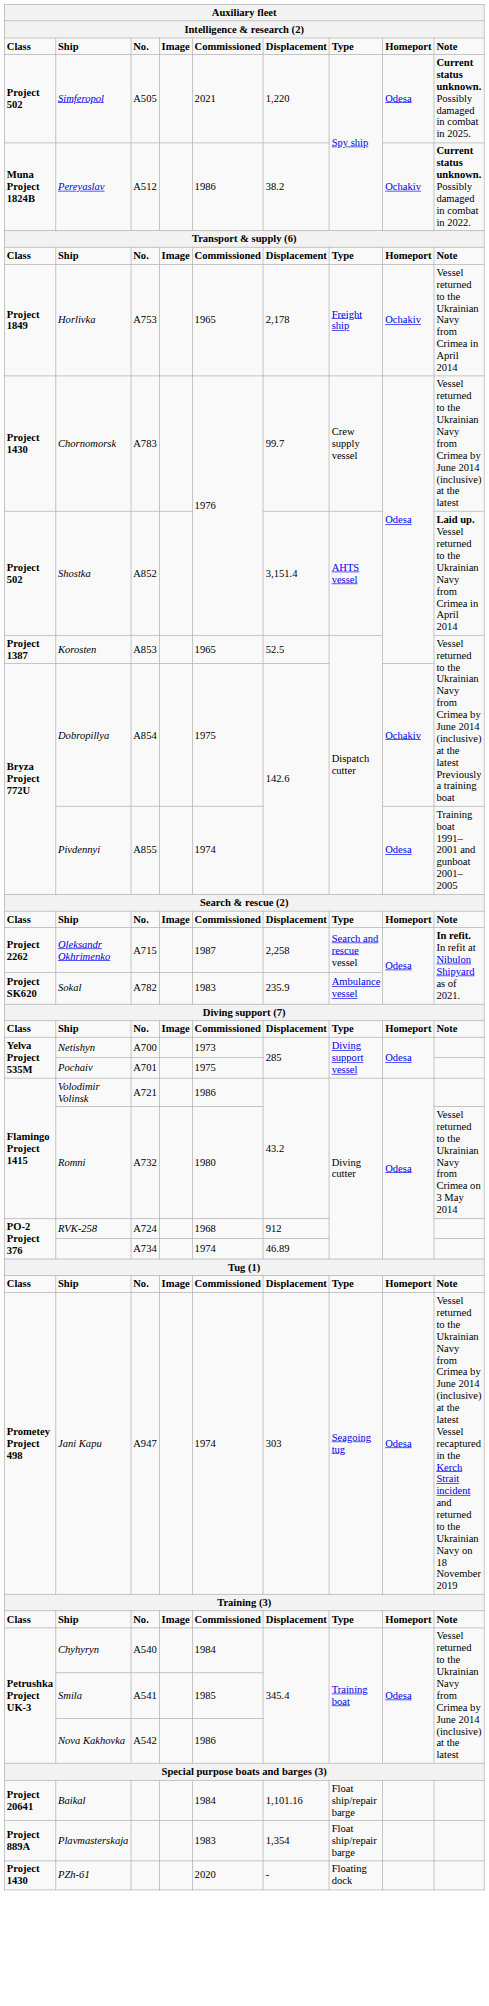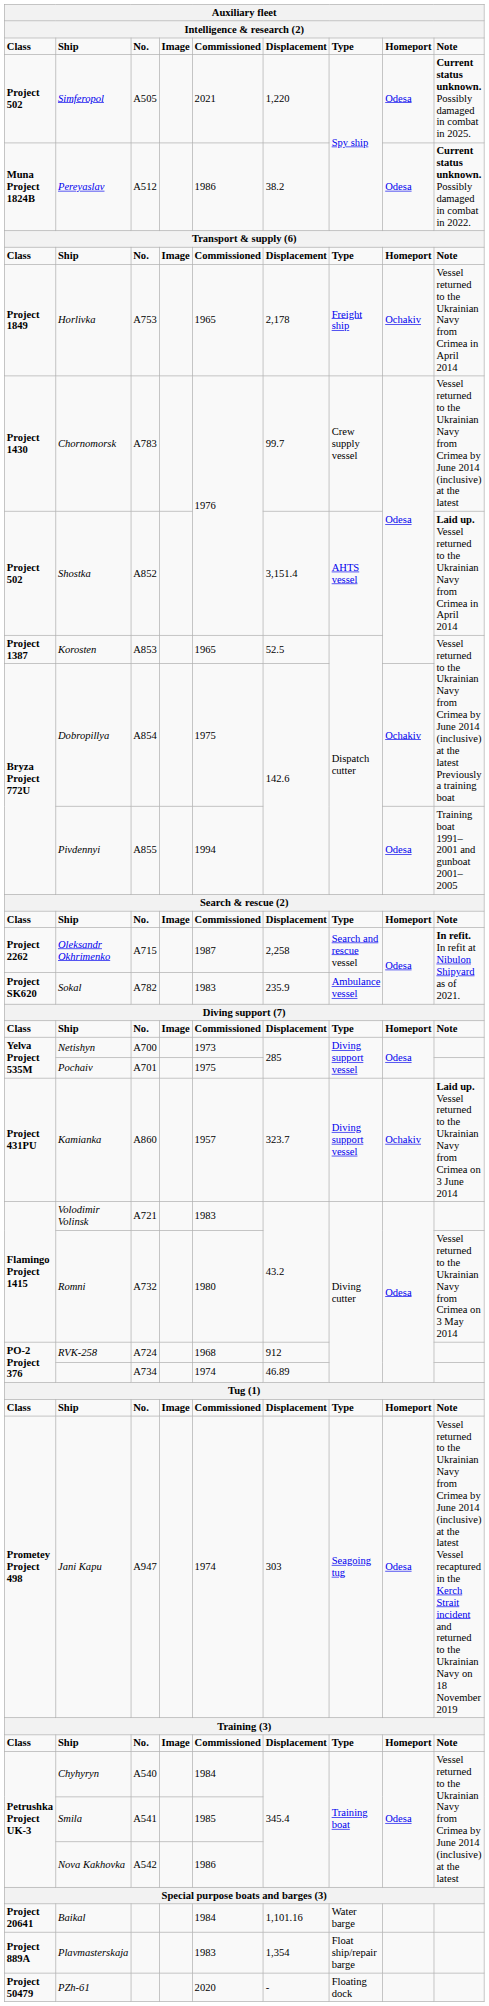Pereyaslav | Homeport: Ochakiv -> Odesa
Pivdennyi | Commissioned: 1974 -> 1994
+ row: Project 431PU | Kamianka | A860 | 1957 | 323.7 | Diving support vessel | Ochakiv | Laid up. Vessel returned to the Ukrainian Navy from Crimea on 3 June 2014
Volodimir Volinsk | Commissioned: 1986 -> 1983
Baikal | Type: Float ship/repair barge -> Water barge
PZh-61 | Class: Project 1430 -> Project 50479
